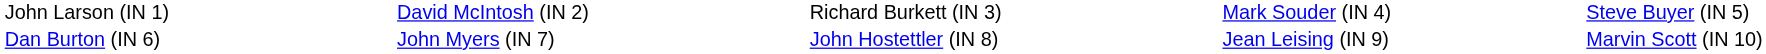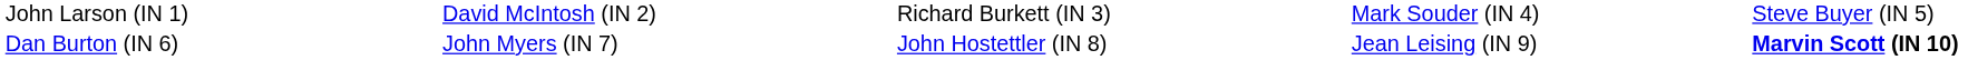Dan Burton (IN 6) | column 5: normal -> bold
